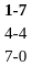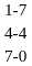1-7 | column 1: bold -> normal
